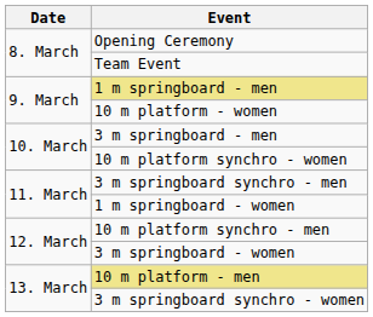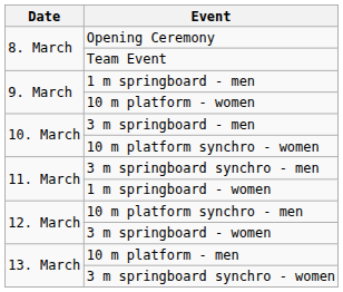1 m springboard - men | Event: khaki background -> no background
10 m platform - men | Event: khaki background -> no background
